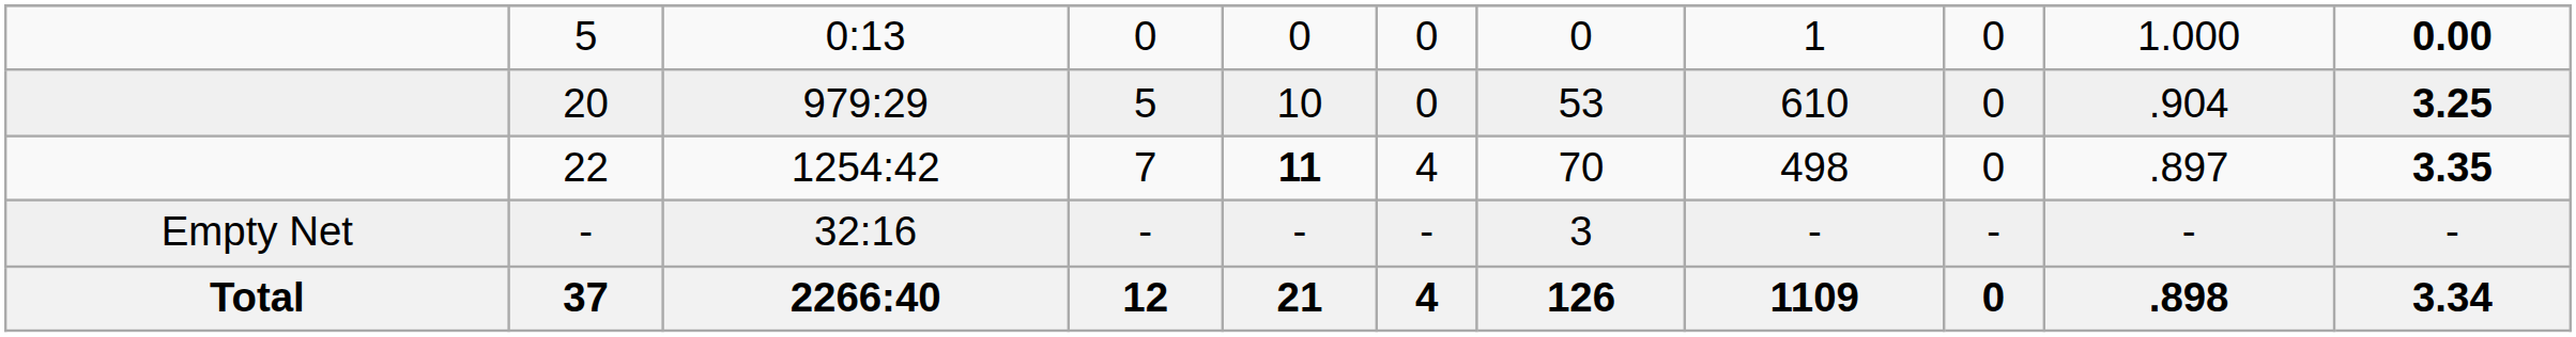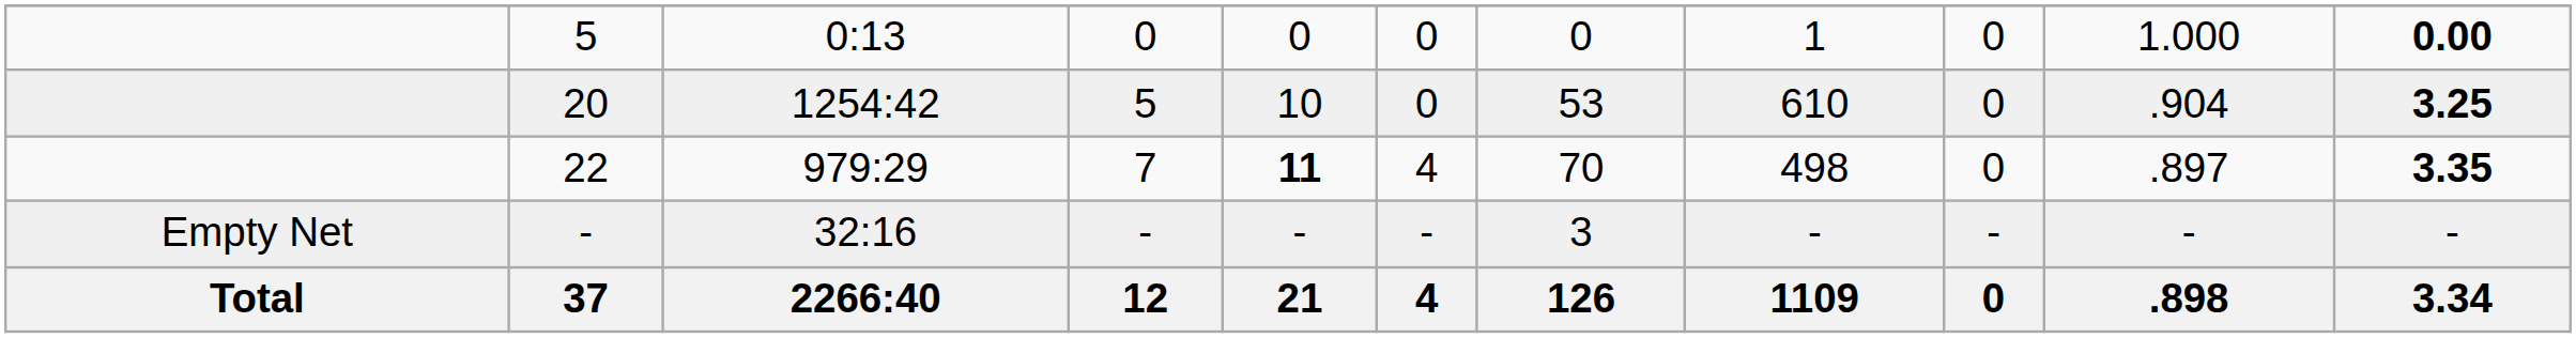20 | column 3: 979:29 -> 1254:42
22 | column 3: 1254:42 -> 979:29
